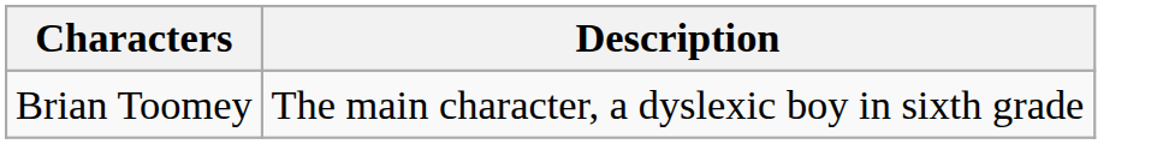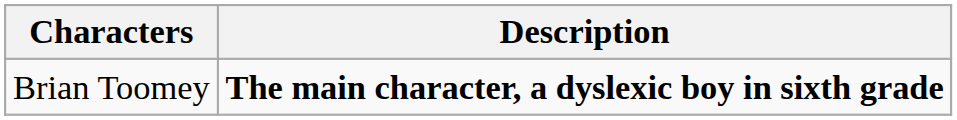Brian Toomey | Description: normal -> bold
